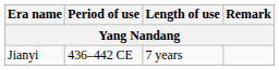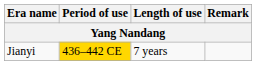Jianyi | Period of use: no background -> gold background
